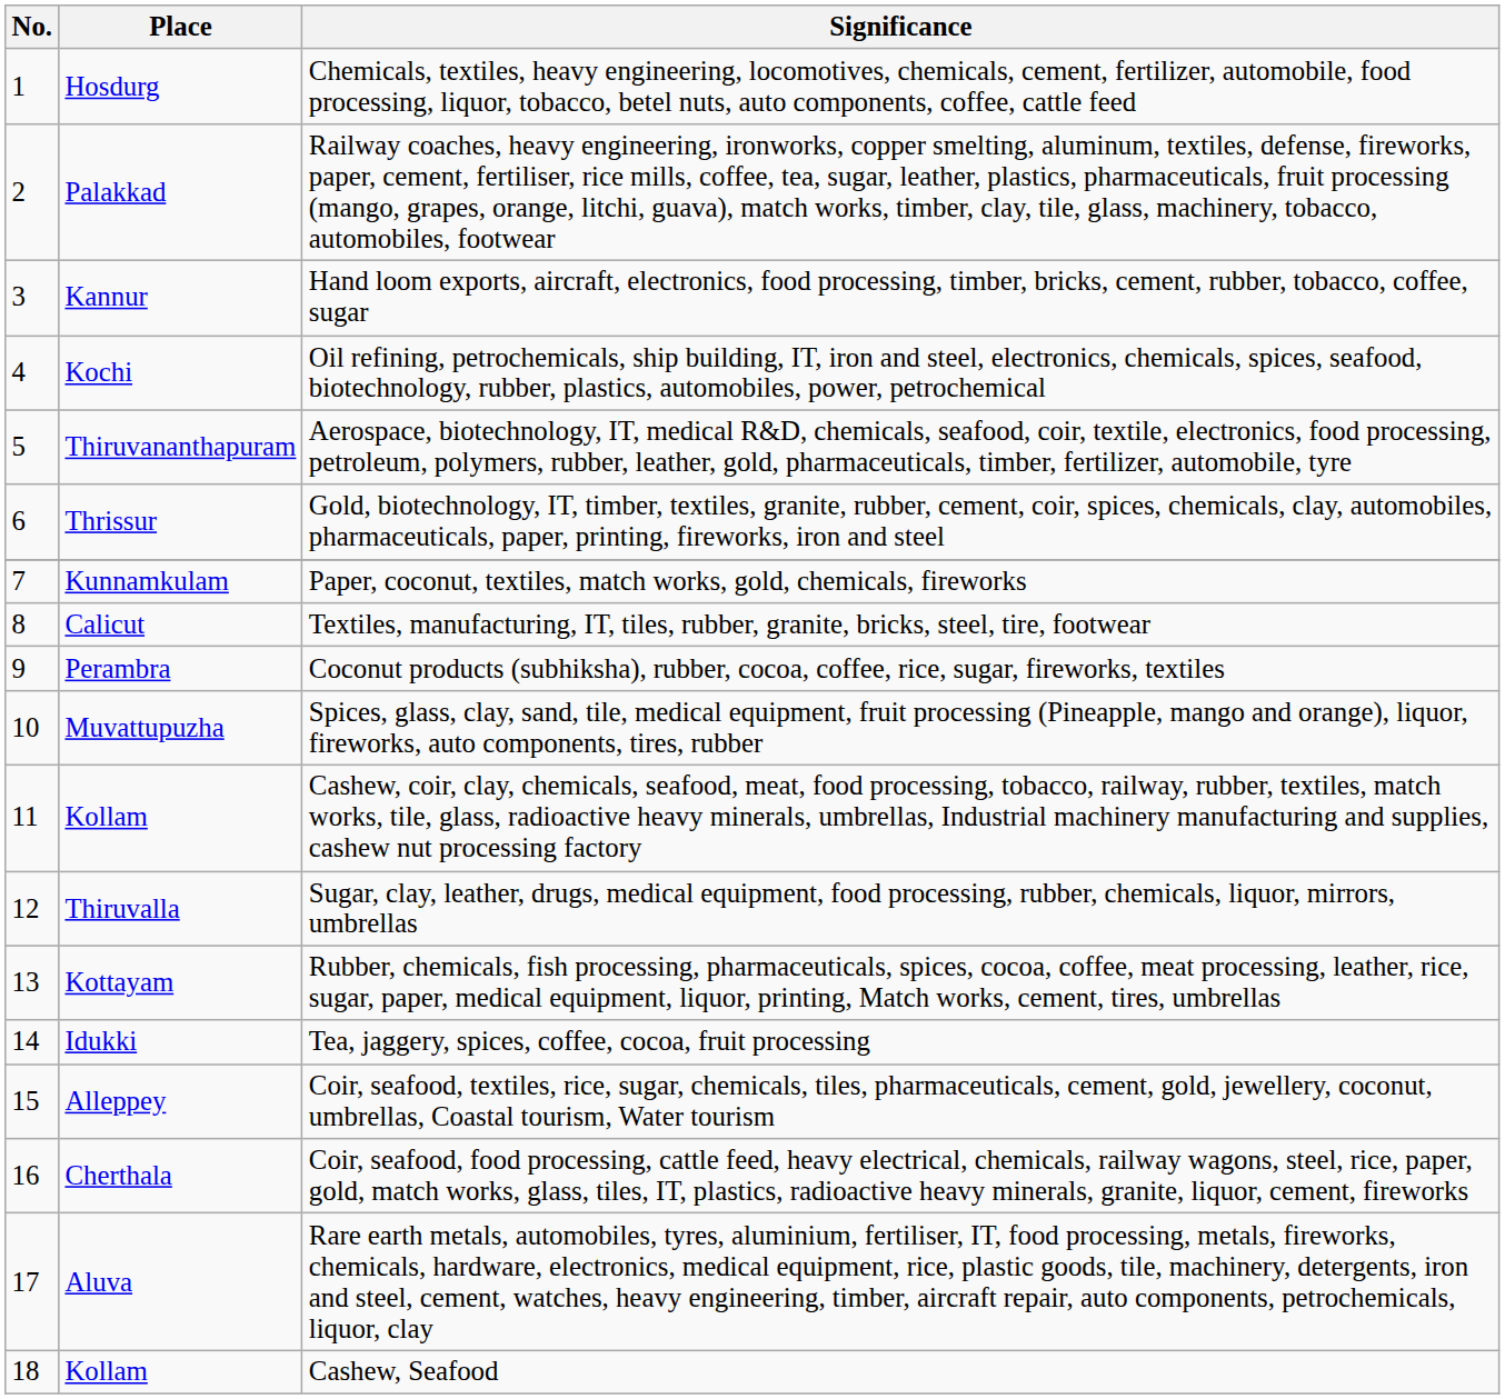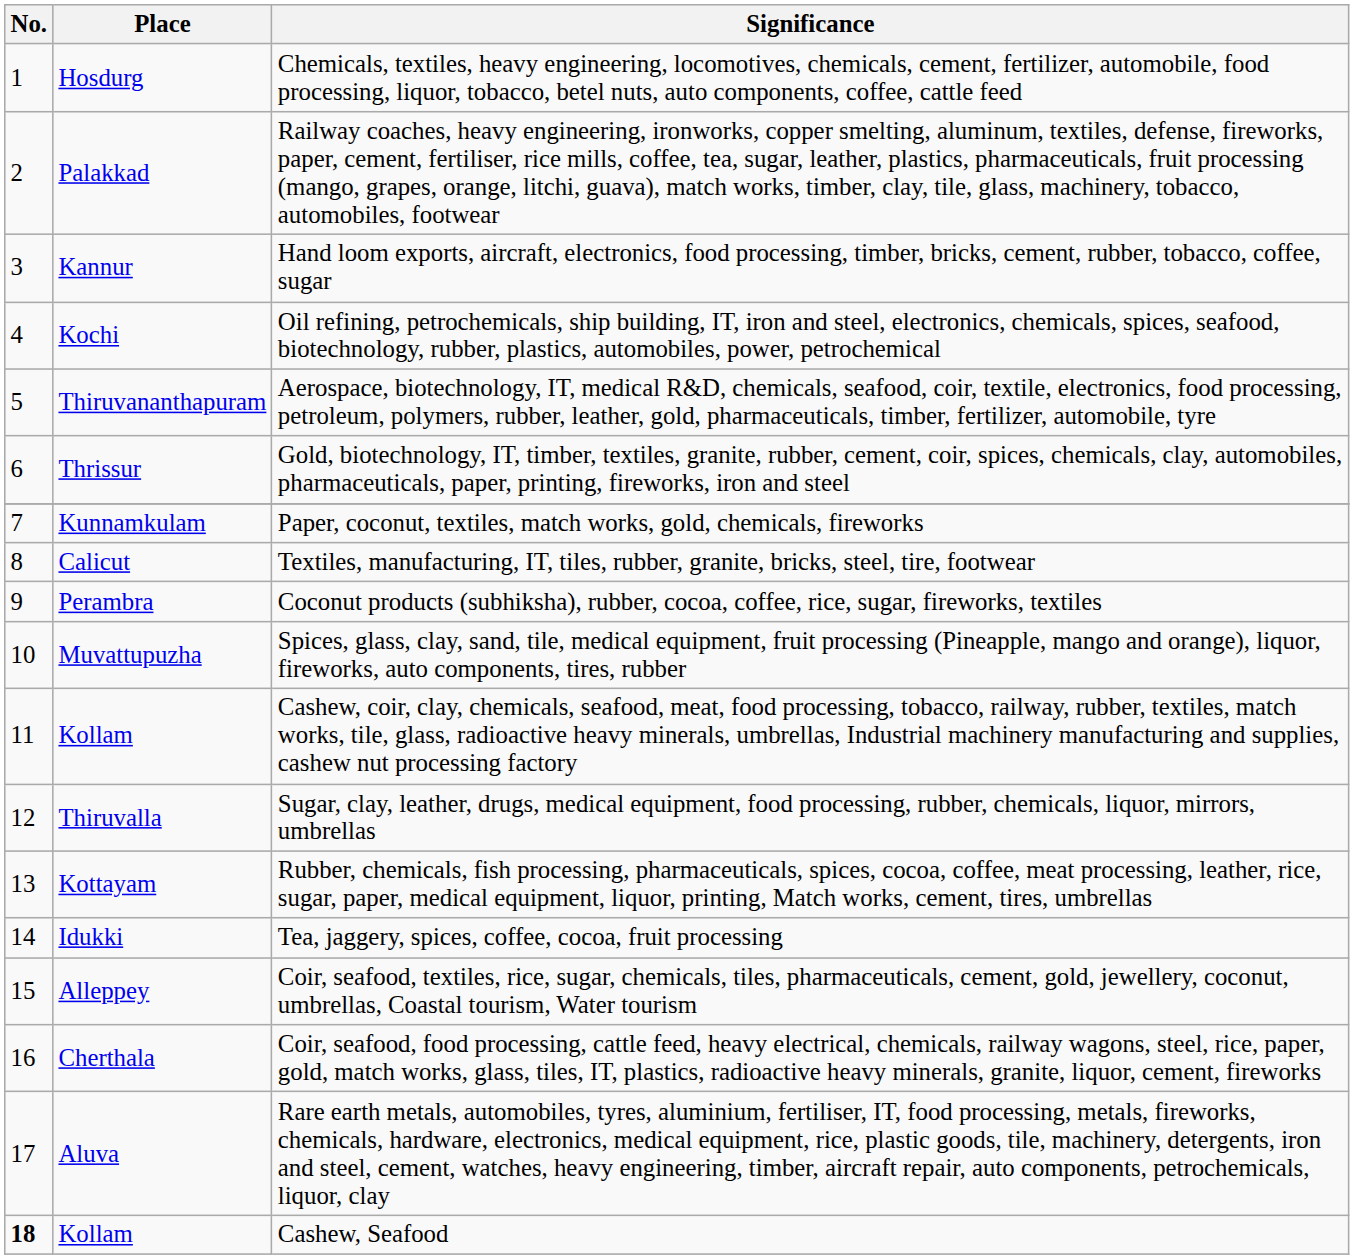Cashew, Seafood | No.: normal -> bold
